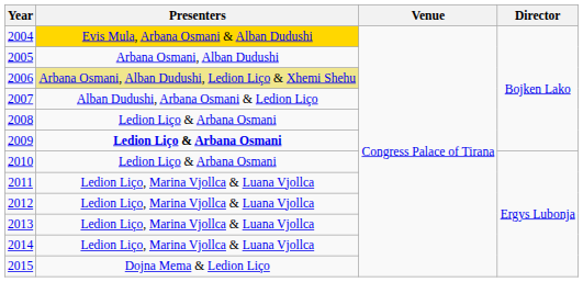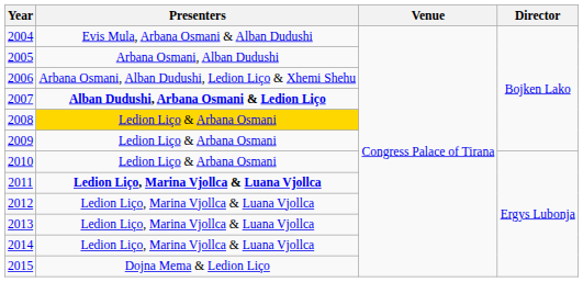2004 | Presenters: gold background -> no background
2006 | Presenters: khaki background -> no background
2007 | Presenters: normal -> bold
2008 | Presenters: no background -> gold background
2009 | Presenters: bold -> normal
2011 | Presenters: normal -> bold
